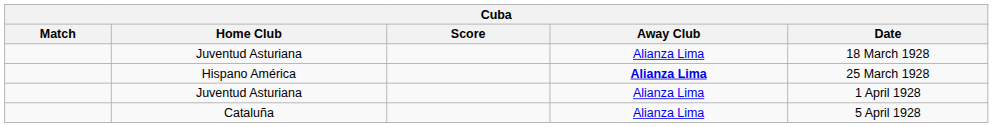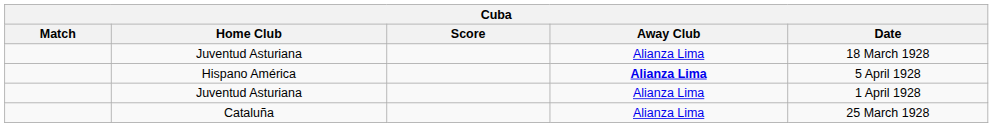Hispano América | Date: 25 March 1928 -> 5 April 1928
Cataluña | Date: 5 April 1928 -> 25 March 1928
